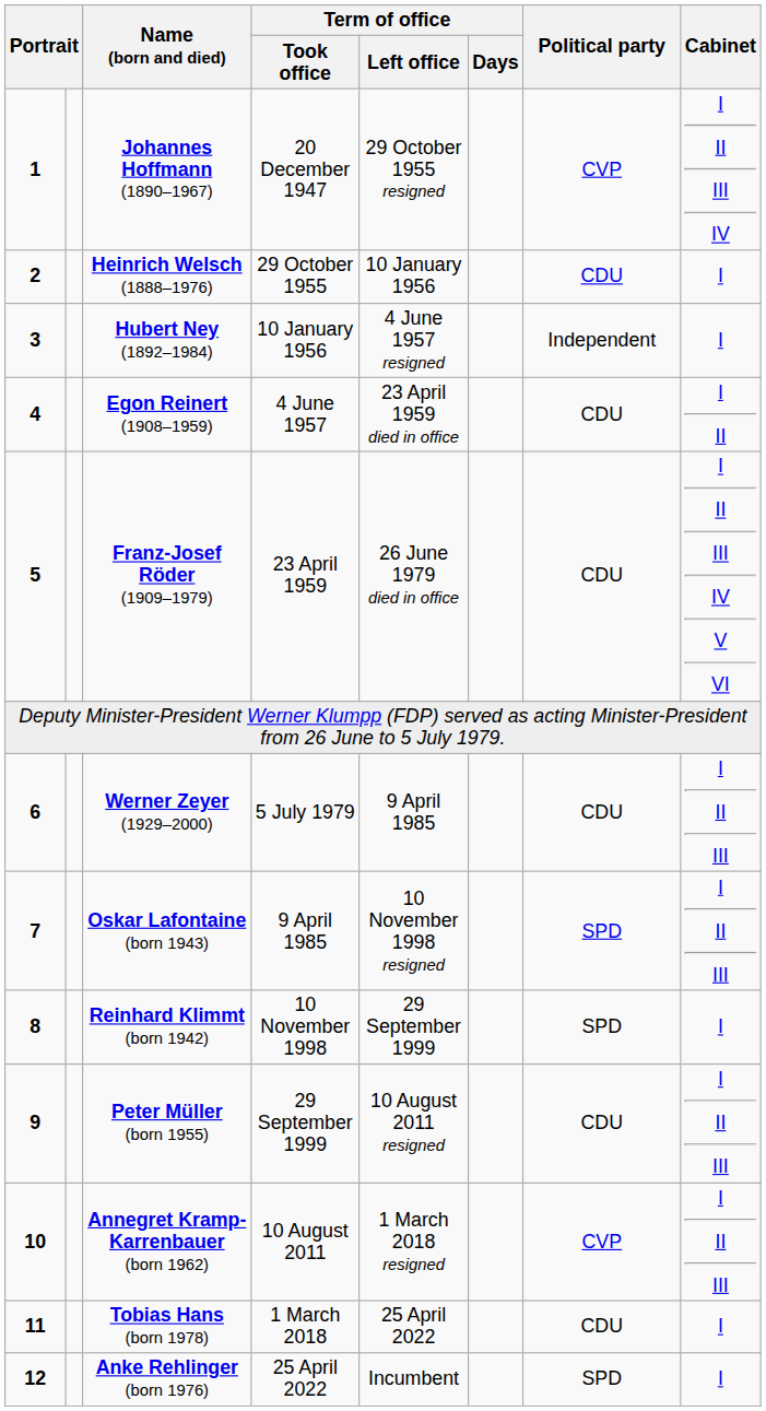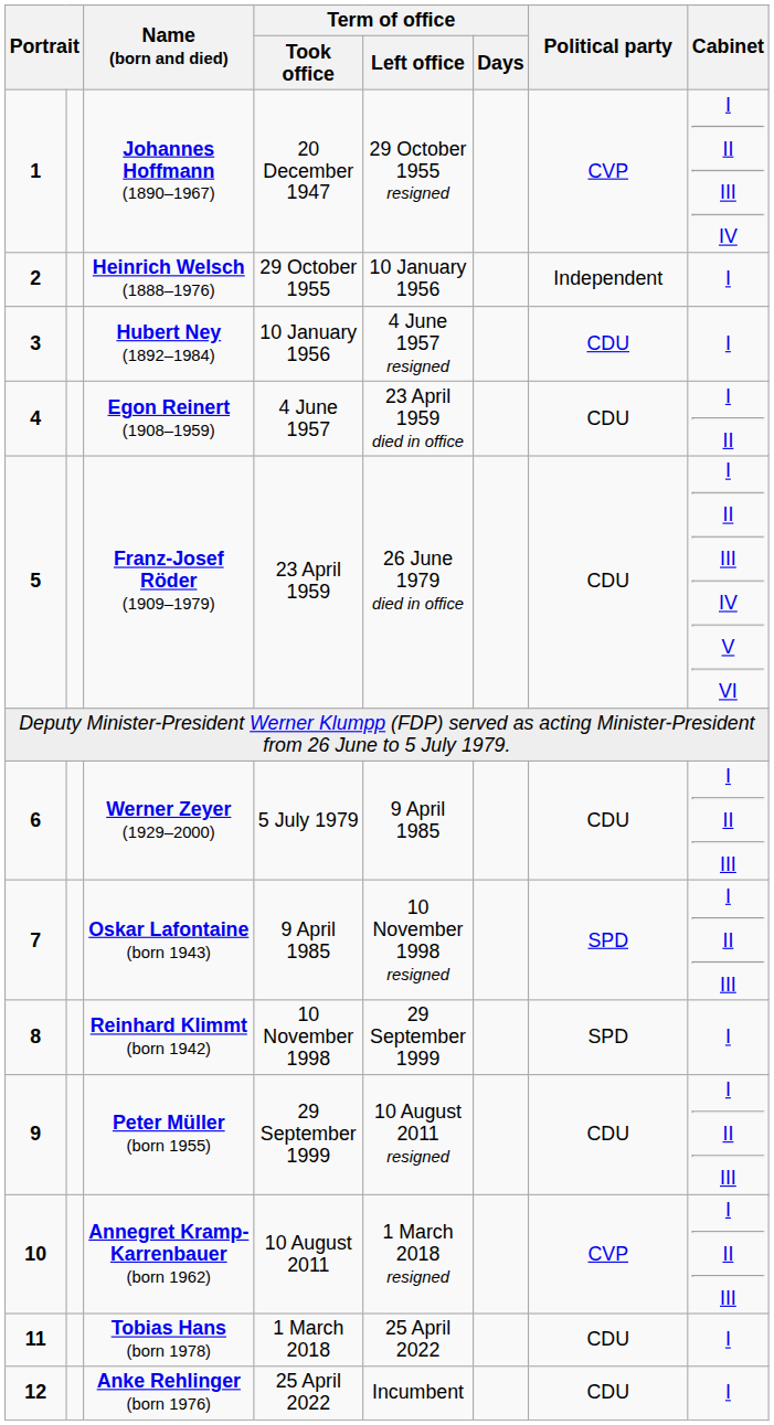Heinrich Welsch (1888–1976) | Political party: CDU -> Independent
Hubert Ney (1892–1984) | Political party: Independent -> CDU
Anke Rehlinger (born 1976) | Political party: SPD -> CDU
